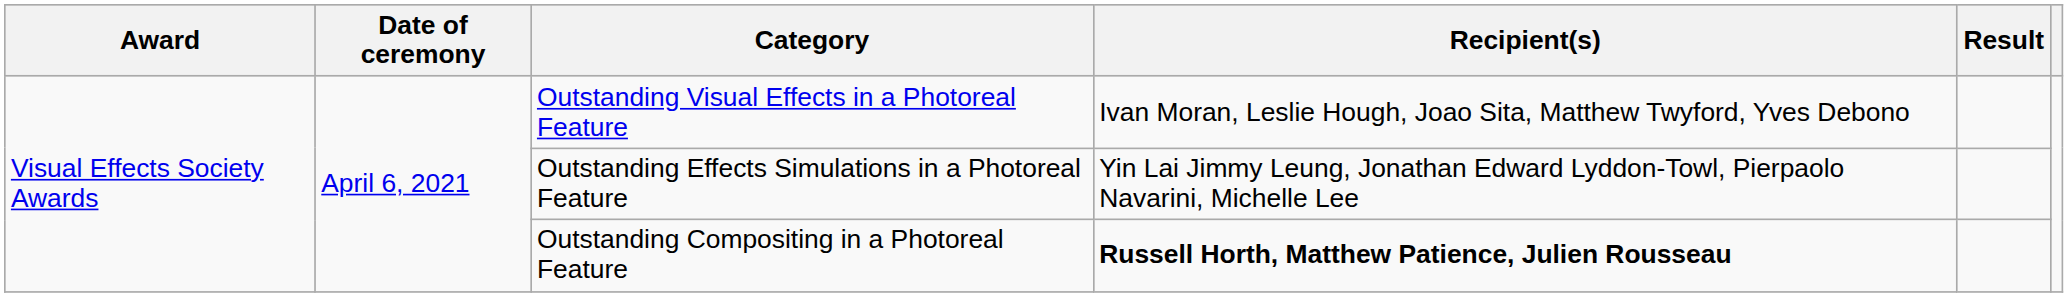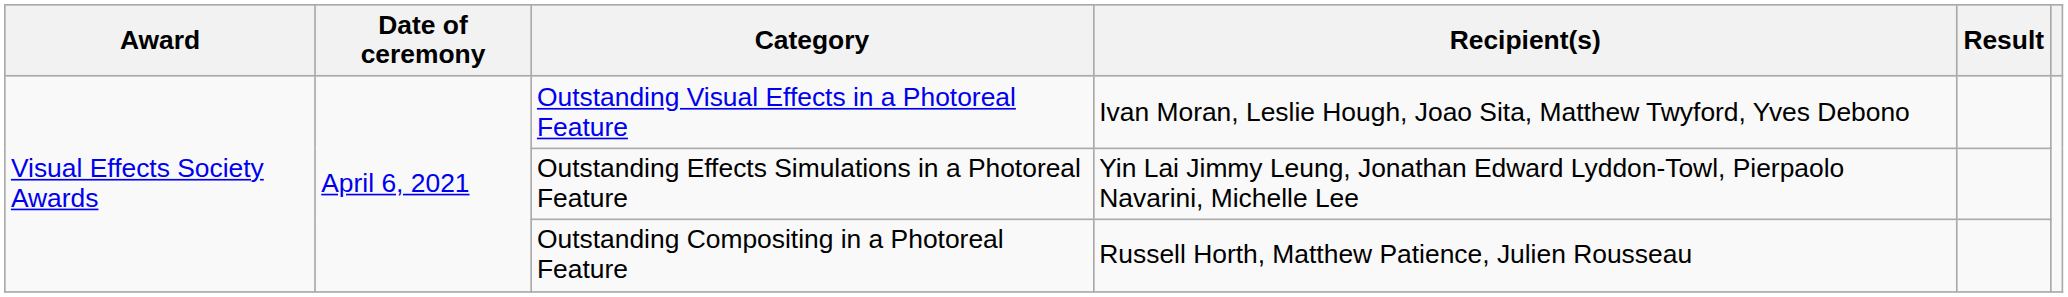Outstanding Compositing in a Photoreal Feature | Recipient(s): bold -> normal
